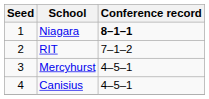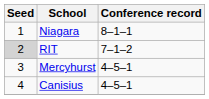Niagara | Conference record: bold -> normal
RIT | Seed: no background -> lightgrey background
